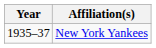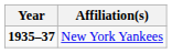New York Yankees | Year: normal -> bold
